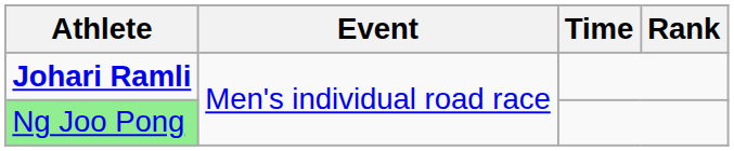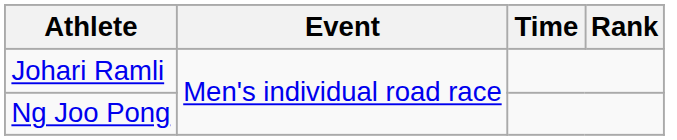Johari Ramli | Athlete: bold -> normal
Ng Joo Pong | Athlete: lightgreen background -> no background
